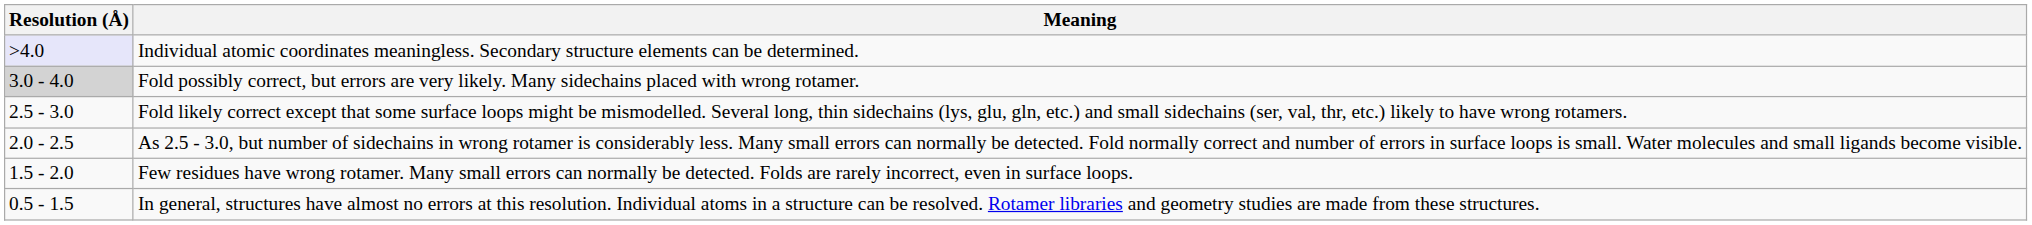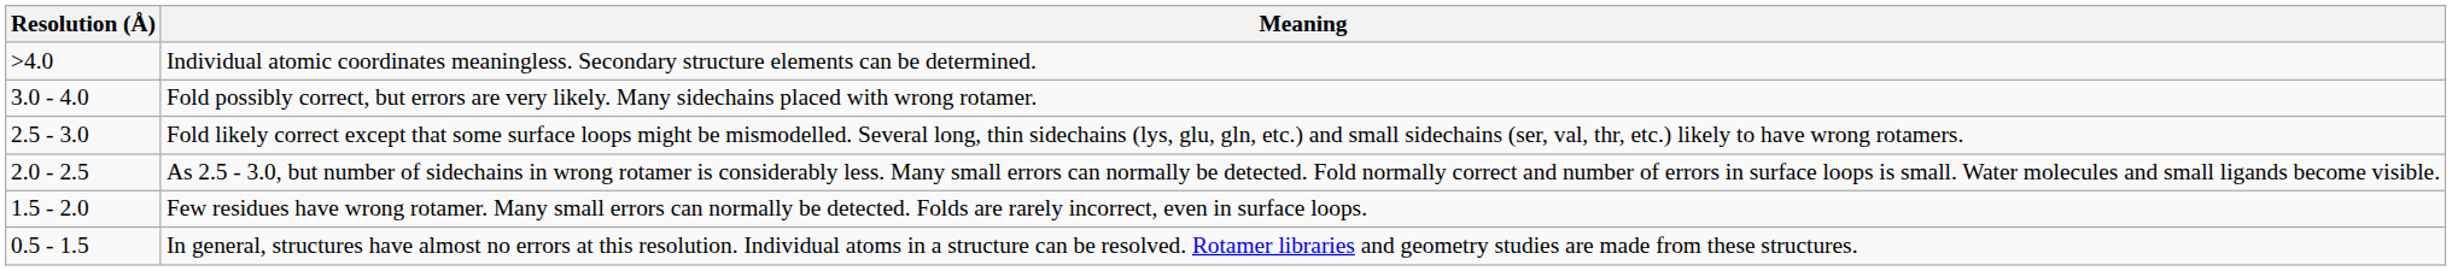row 2 | Resolution (Å): lavender background -> no background
row 3 | Resolution (Å): lightgrey background -> no background
